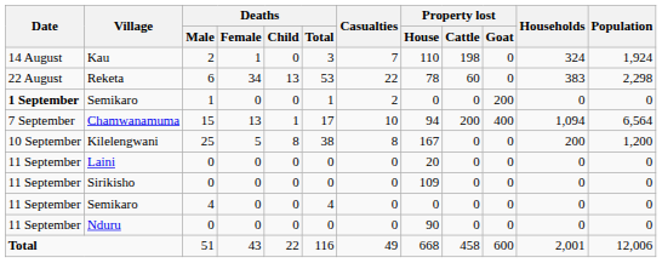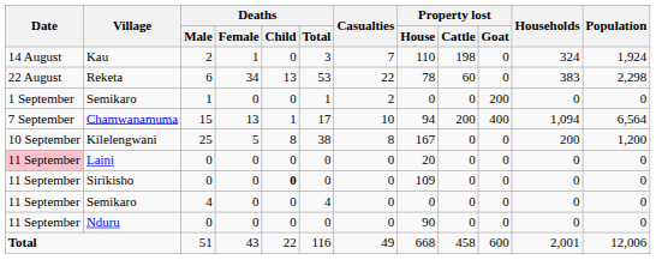Semikaro / 1 | Date: bold -> normal
Laini | Date: no background -> pink background
Sirikisho | Deaths / Child: normal -> bold
